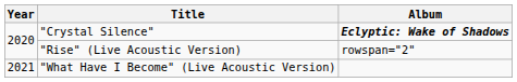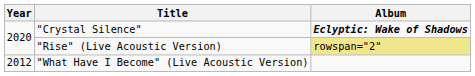"Rise" (Live Acoustic Version) | Album: no background -> khaki background
"What Have I Become" (Live Acoustic Version) | Year: 2021 -> 2012
